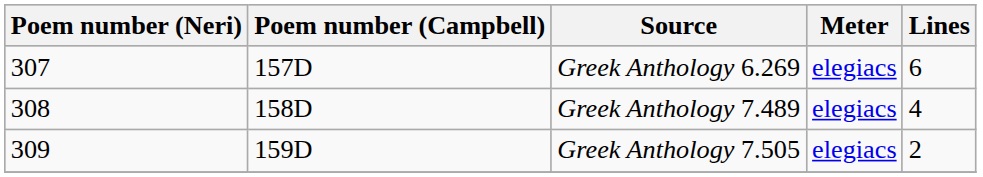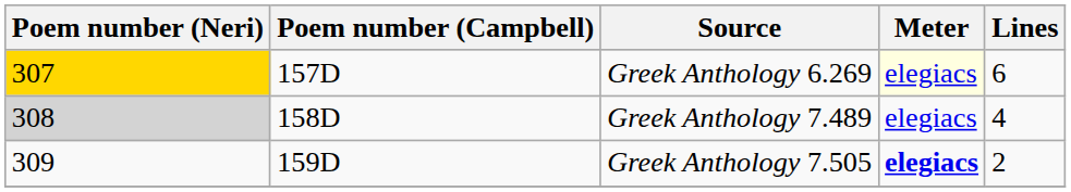Greek Anthology 6.269 | Poem number (Neri): no background -> gold background
Greek Anthology 6.269 | Meter: no background -> lightyellow background
Greek Anthology 7.489 | Poem number (Neri): no background -> lightgrey background
Greek Anthology 7.505 | Meter: normal -> bold
